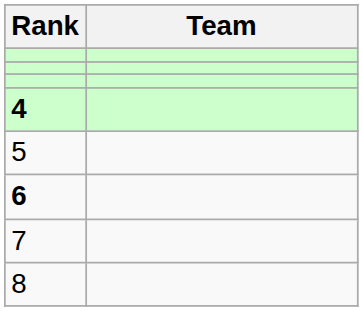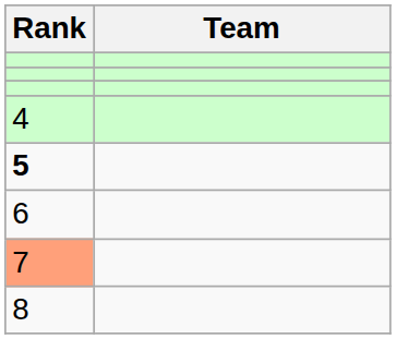row 5 | Rank: bold -> normal
row 6 | Rank: normal -> bold
row 7 | Rank: bold -> normal
row 8 | Rank: no background -> lightsalmon background
